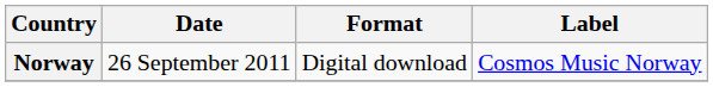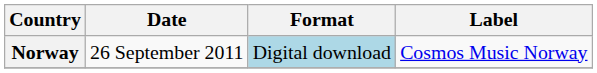Norway | Format: no background -> lightblue background
